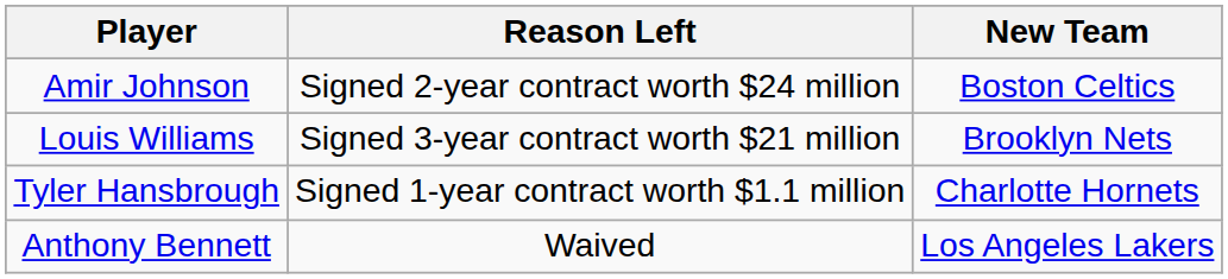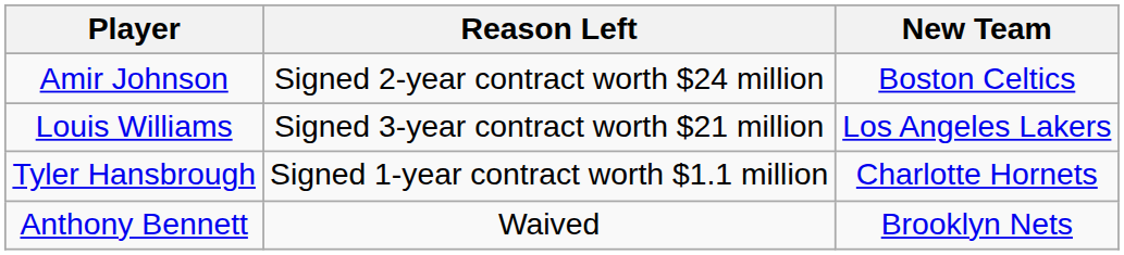Louis Williams | New Team: Brooklyn Nets -> Los Angeles Lakers
Anthony Bennett | New Team: Los Angeles Lakers -> Brooklyn Nets
